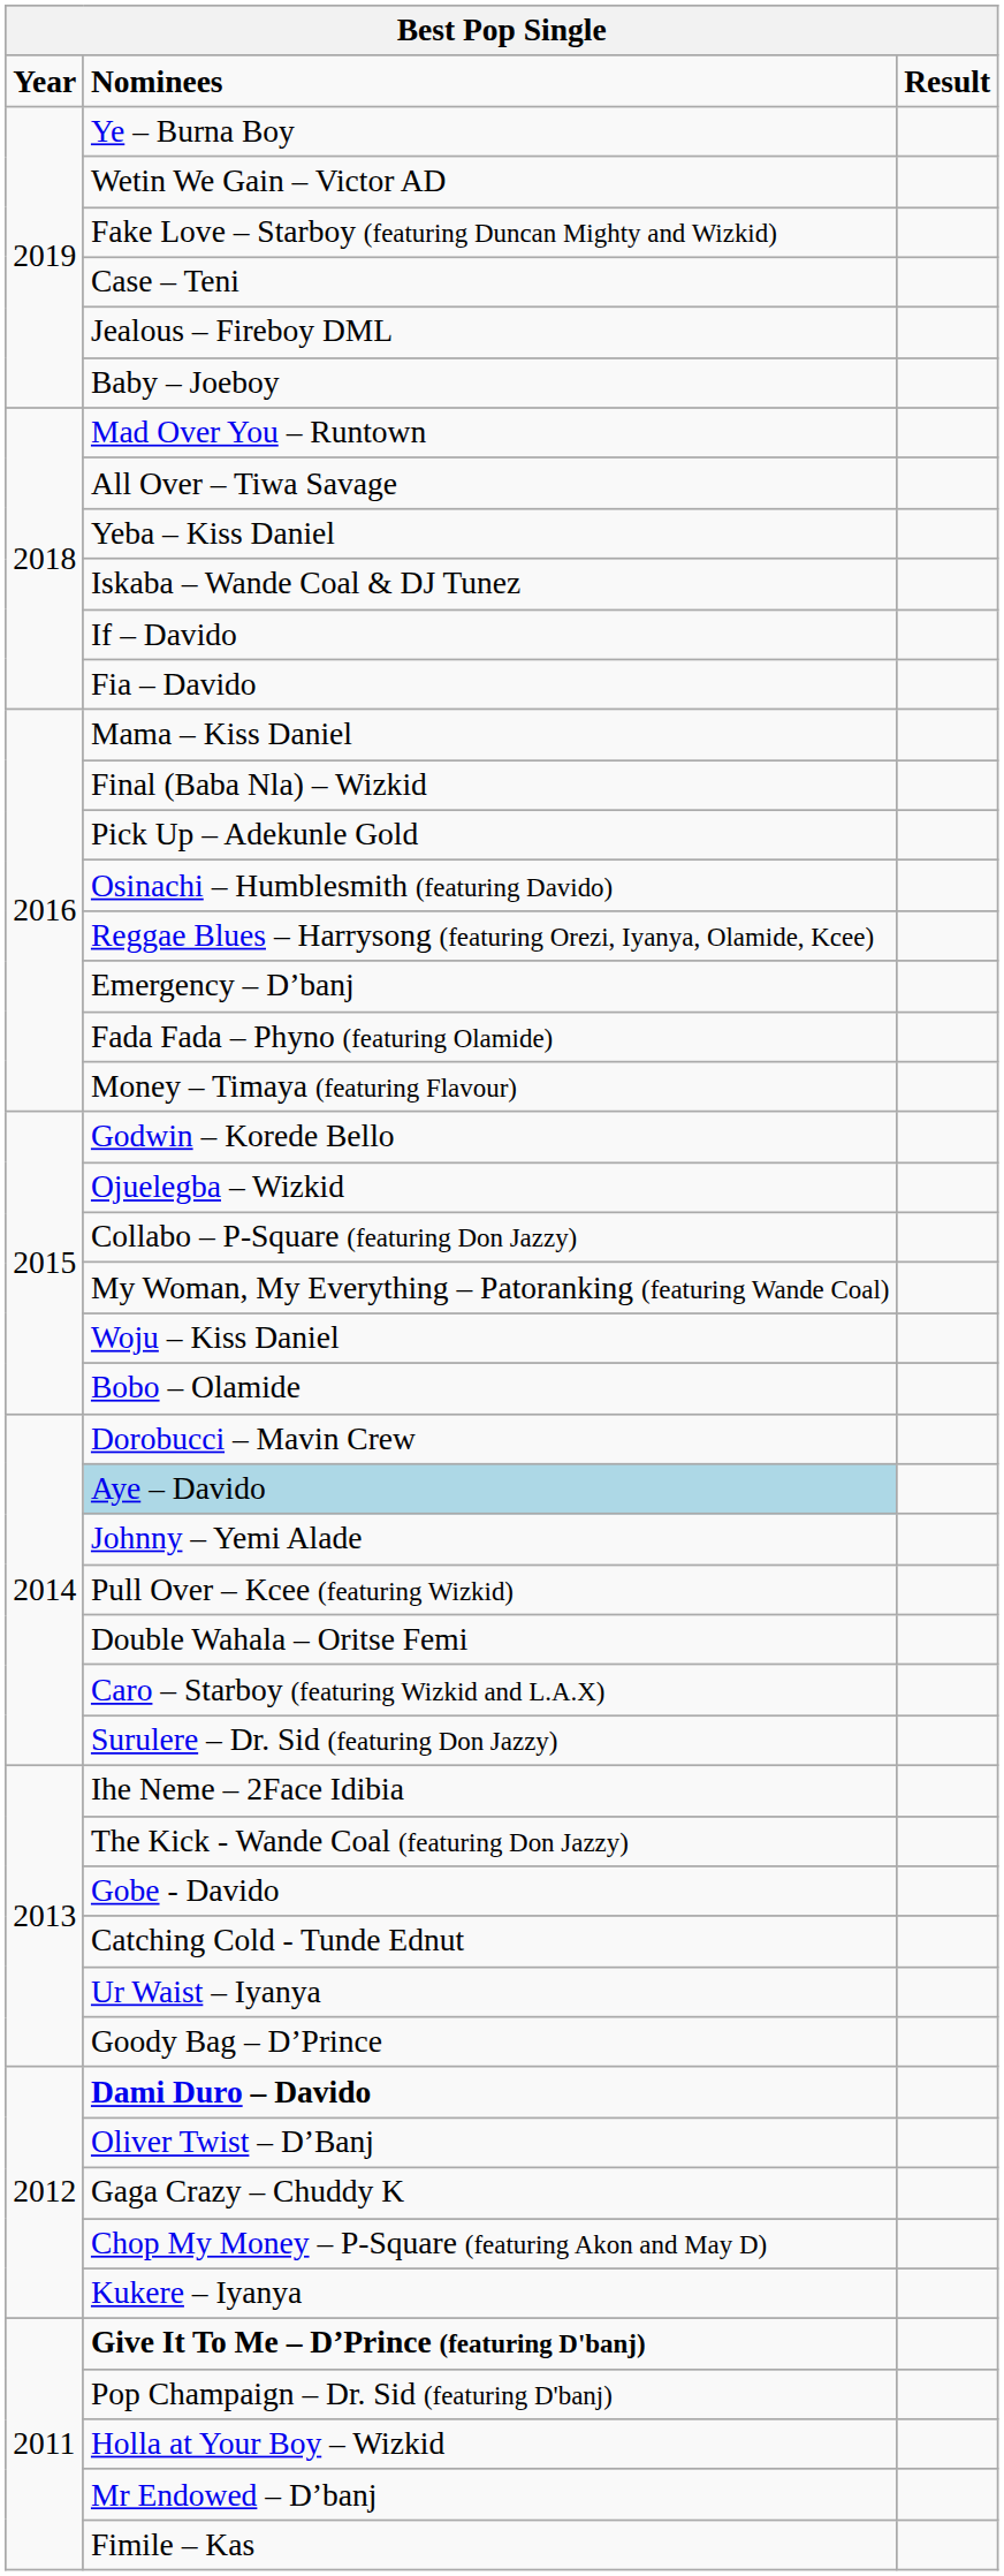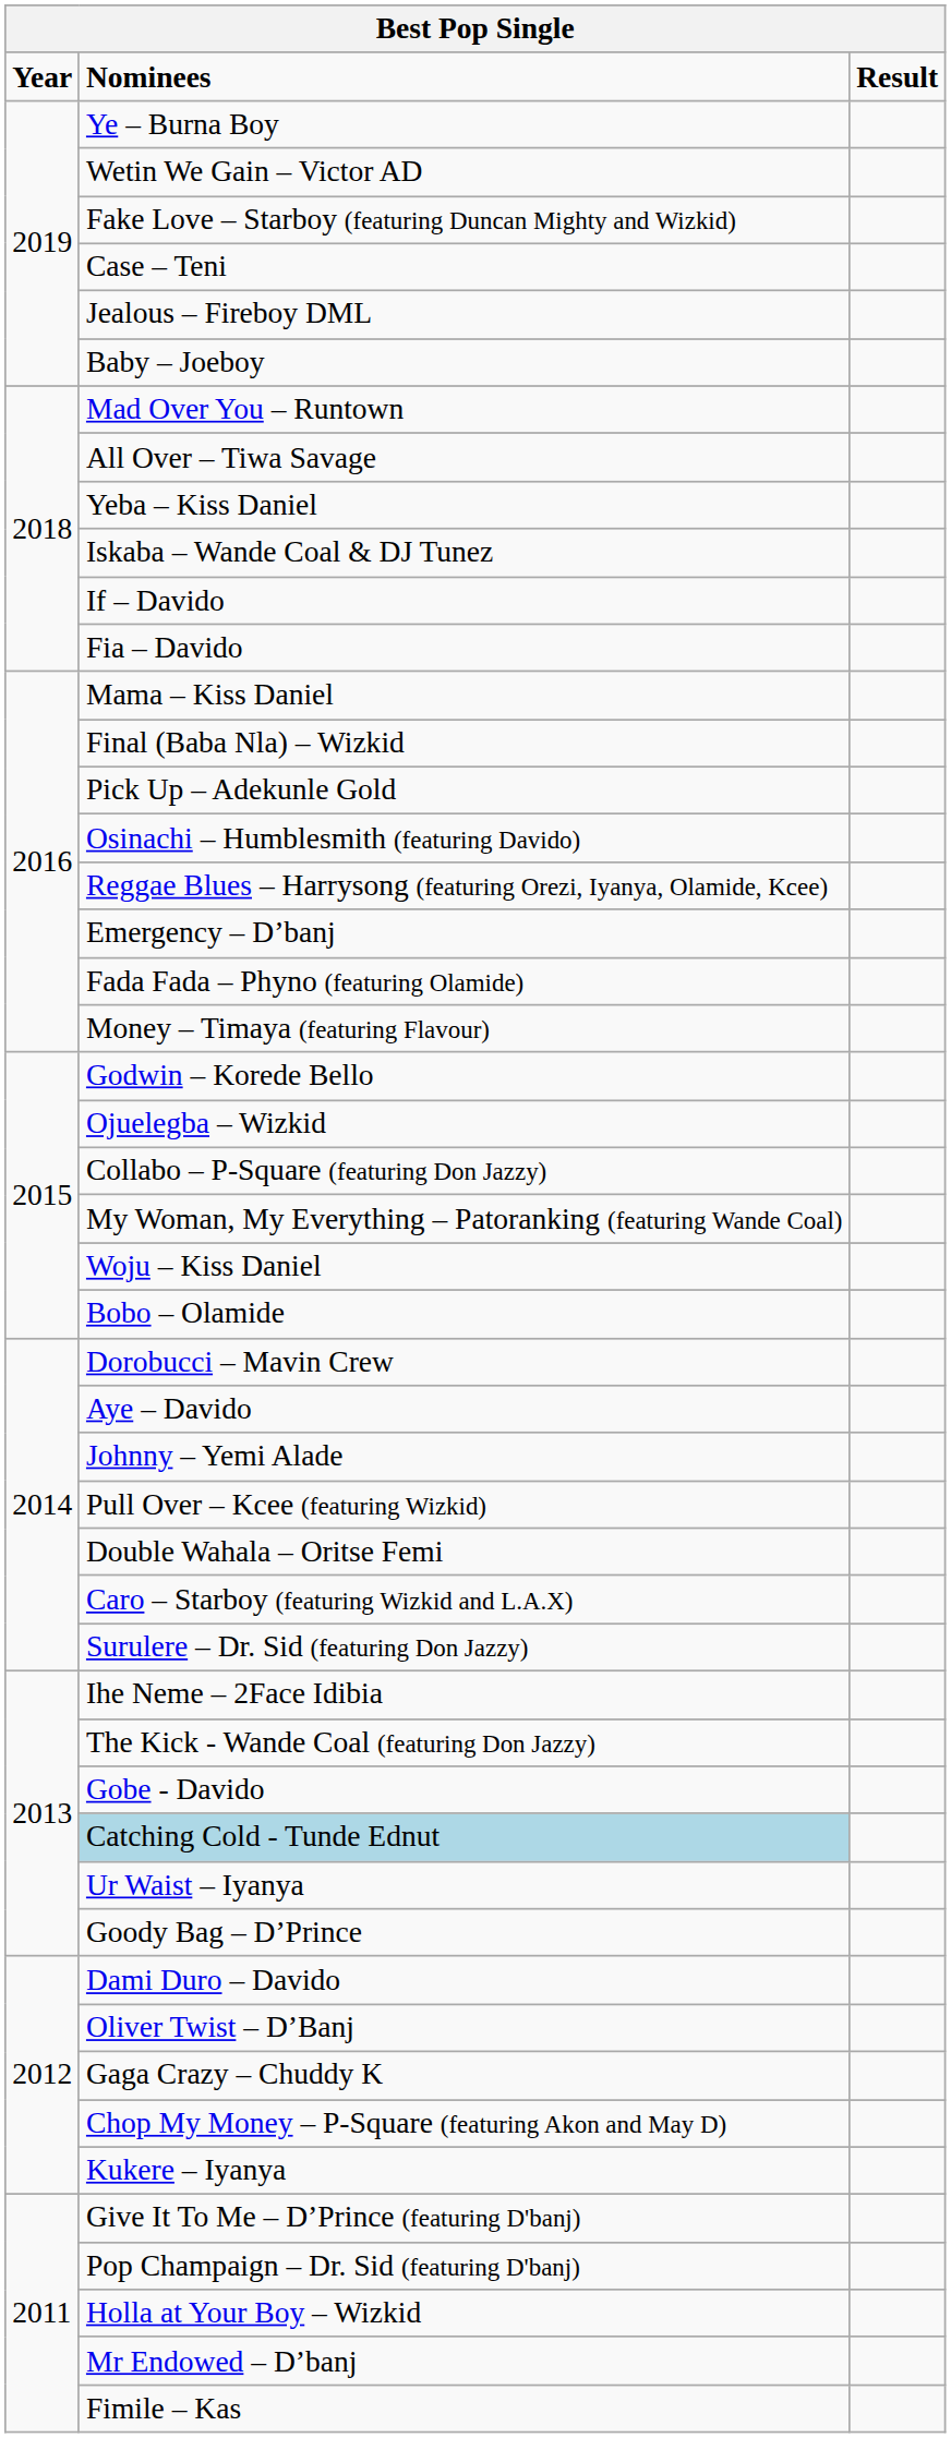Aye – Davido | Nominees: lightblue background -> no background
Catching Cold - Tunde Ednut | Nominees: no background -> lightblue background
Dami Duro – Davido | Nominees: bold -> normal
Give It To Me – D’Prince (featuring D'banj) | Nominees: bold -> normal
